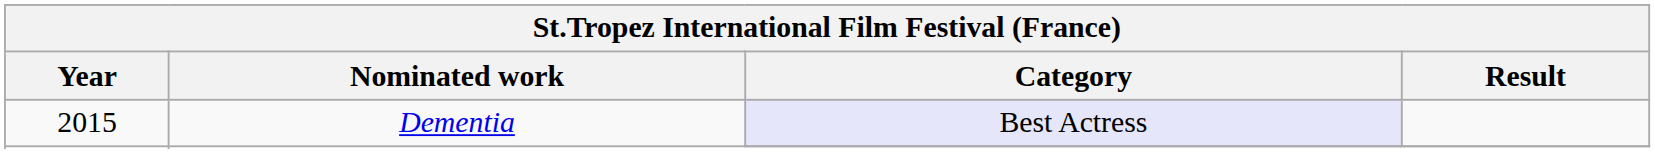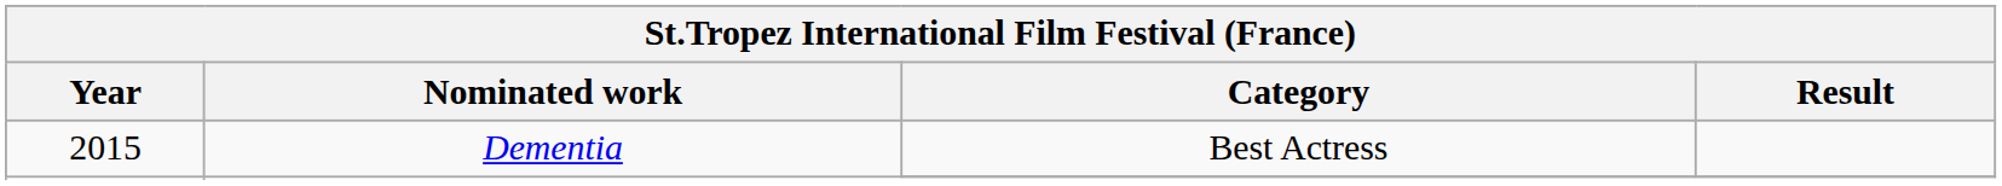Dementia / Best Actress | Category: lavender background -> no background
